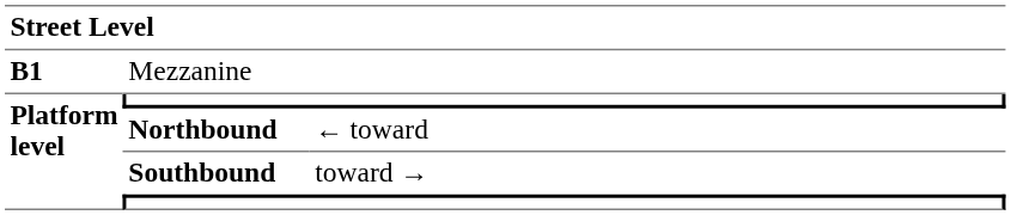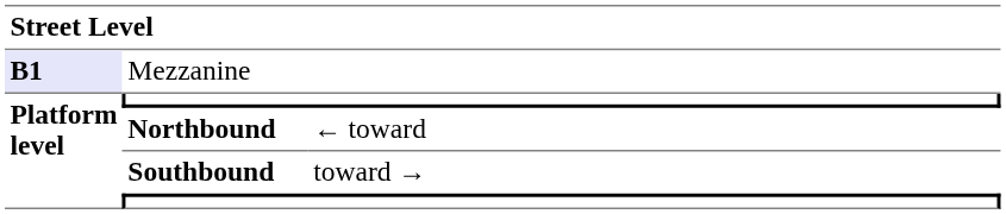Mezzanine | column 1: no background -> lavender background
